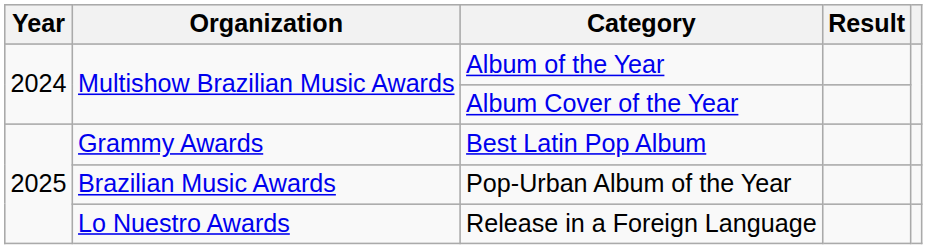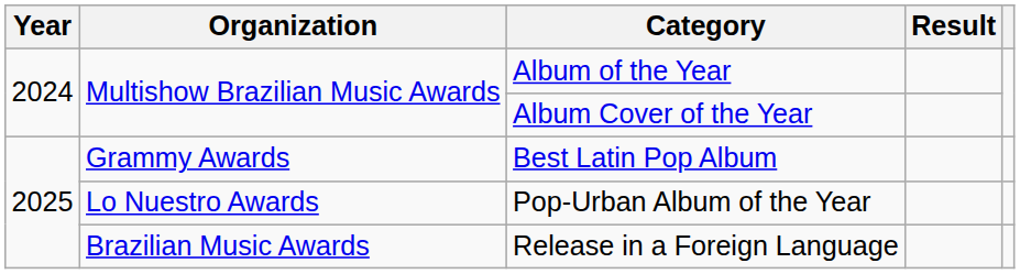Pop-Urban Album of the Year | Organization: Brazilian Music Awards -> Lo Nuestro Awards
Release in a Foreign Language | Organization: Lo Nuestro Awards -> Brazilian Music Awards
